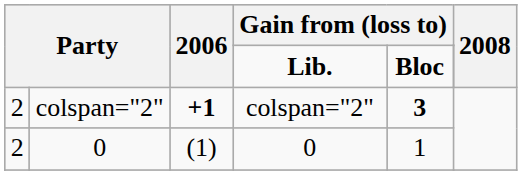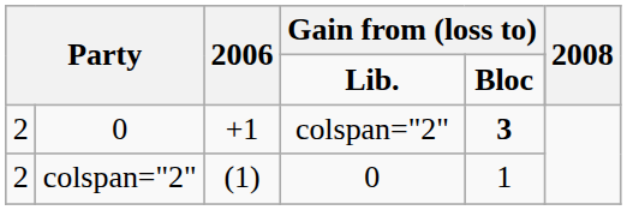row 3 | column 2: colspan="2" -> 0
row 3 | 2006: bold -> normal
row 4 | column 2: 0 -> colspan="2"
